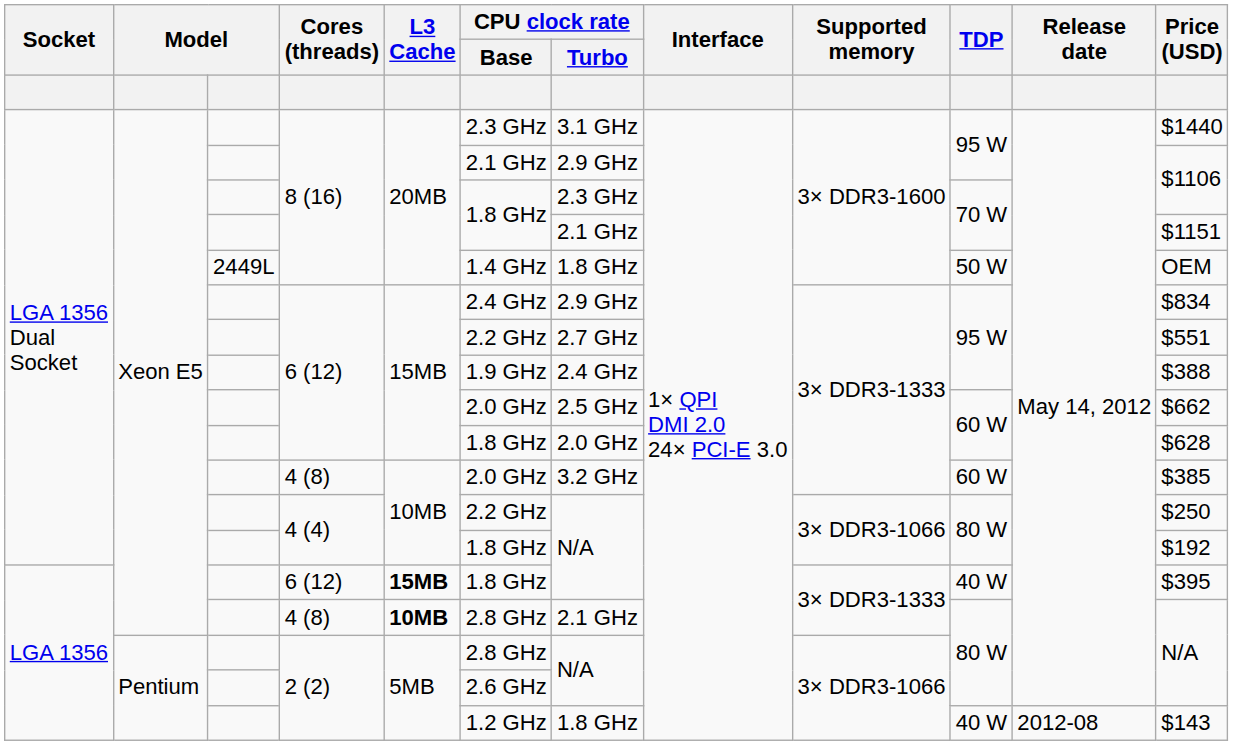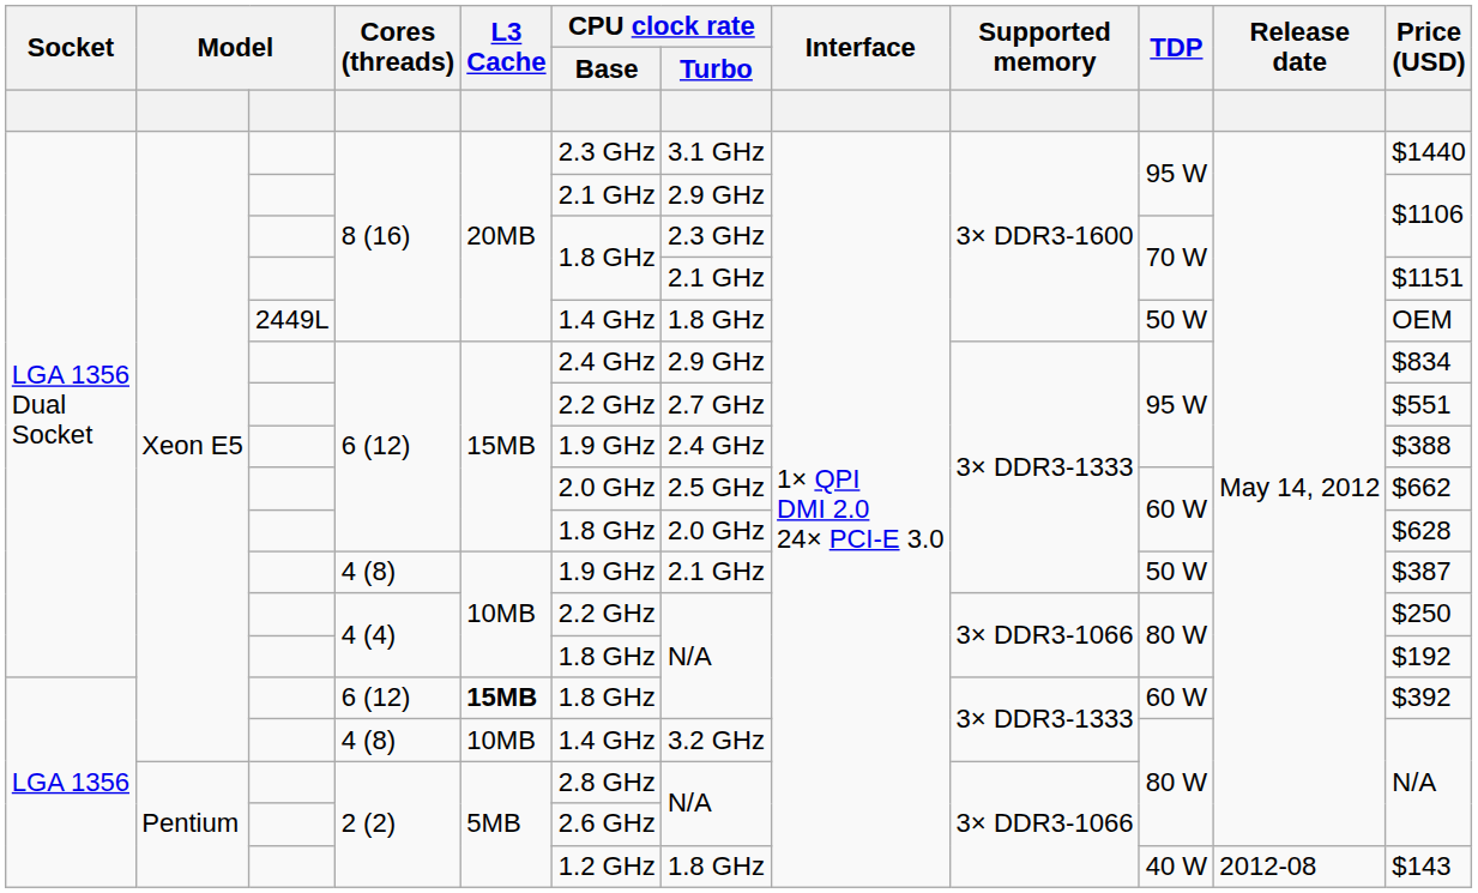LGA 1356 Dual Socket / 4 (8) | CPU clock rate / Base: 2.0 GHz -> 1.9 GHz
LGA 1356 Dual Socket / 4 (8) | CPU clock rate / Turbo: 3.2 GHz -> 2.1 GHz
LGA 1356 Dual Socket / 4 (8) | TDP: 60 W -> 50 W
LGA 1356 Dual Socket / 4 (8) | Price (USD): $385 -> $387
LGA 1356 / 6 (12) | TDP: 40 W -> 60 W
LGA 1356 / 6 (12) | Price (USD): $395 -> $392
LGA 1356 / 4 (8) | L3 Cache: bold -> normal
LGA 1356 / 4 (8) | CPU clock rate / Base: 2.8 GHz -> 1.4 GHz
LGA 1356 / 4 (8) | CPU clock rate / Turbo: 2.1 GHz -> 3.2 GHz
